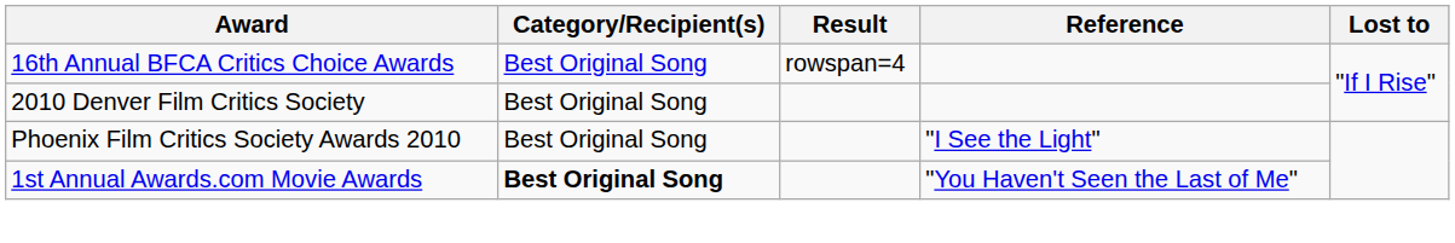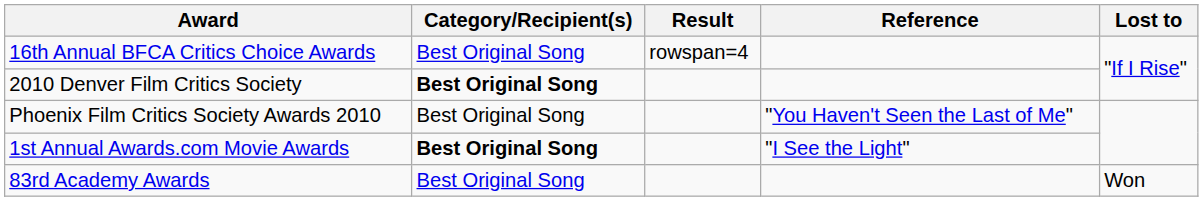2010 Denver Film Critics Society | Category/Recipient(s): normal -> bold
Phoenix Film Critics Society Awards 2010 | Reference: "I See the Light" -> "You Haven't Seen the Last of Me"
1st Annual Awards.com Movie Awards | Reference: "You Haven't Seen the Last of Me" -> "I See the Light"
+ row: 83rd Academy Awards | Best Original Song | Won
